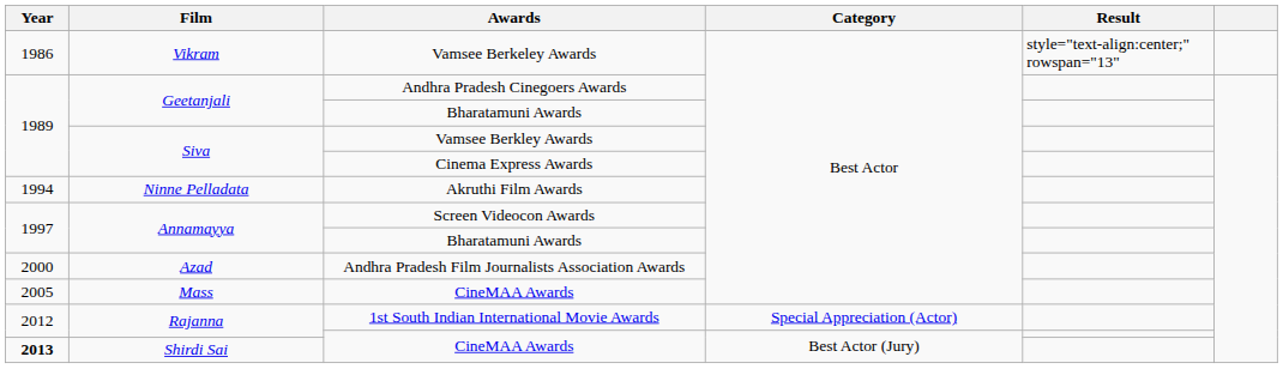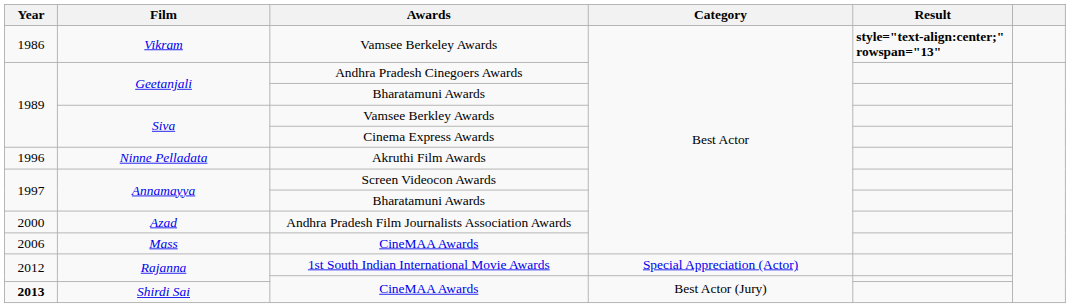Vamsee Berkeley Awards | Result: normal -> bold
Akruthi Film Awards | Year: 1994 -> 1996
Mass / CineMAA Awards | Year: 2005 -> 2006
